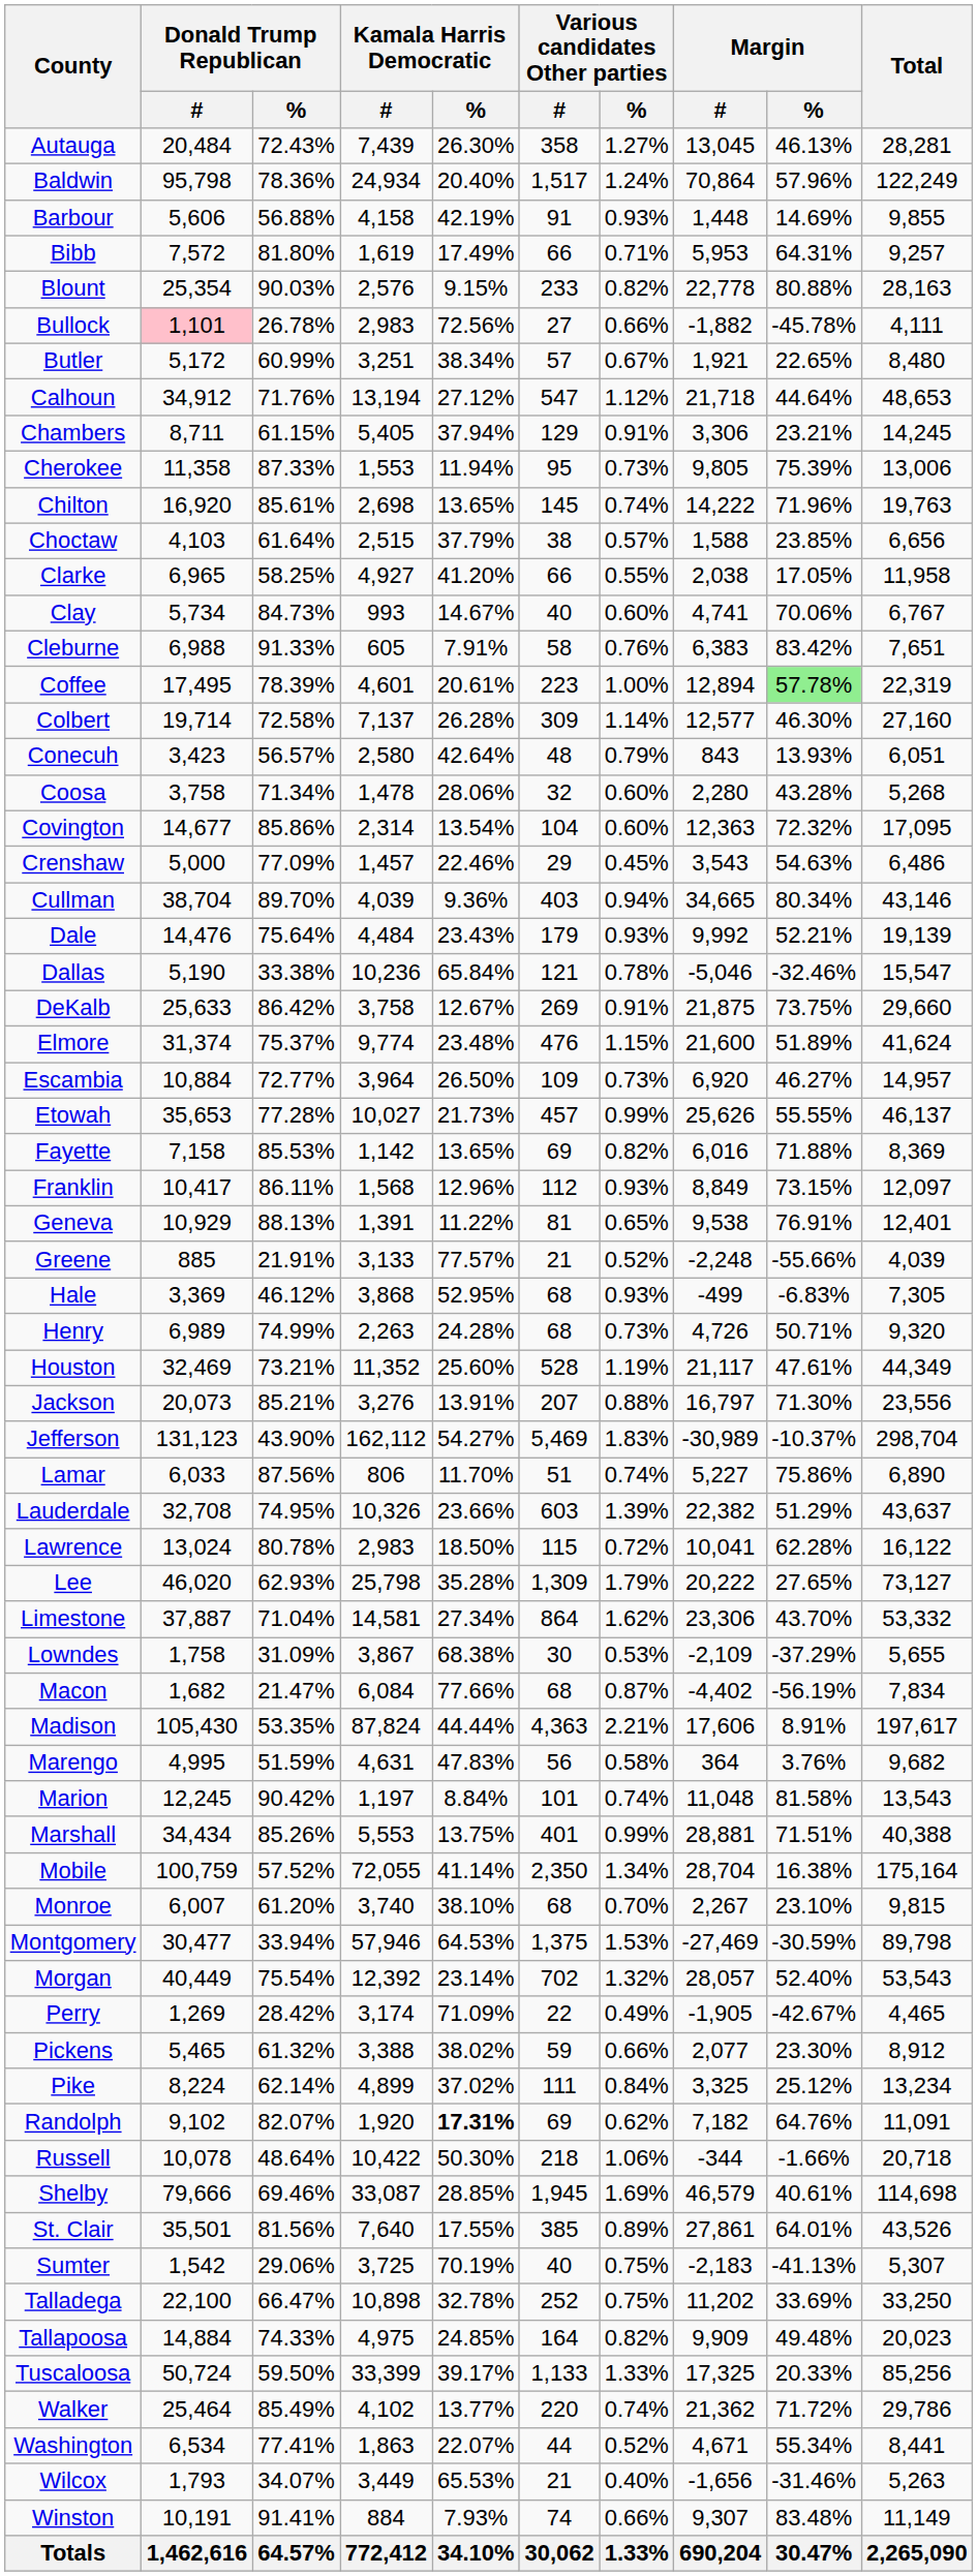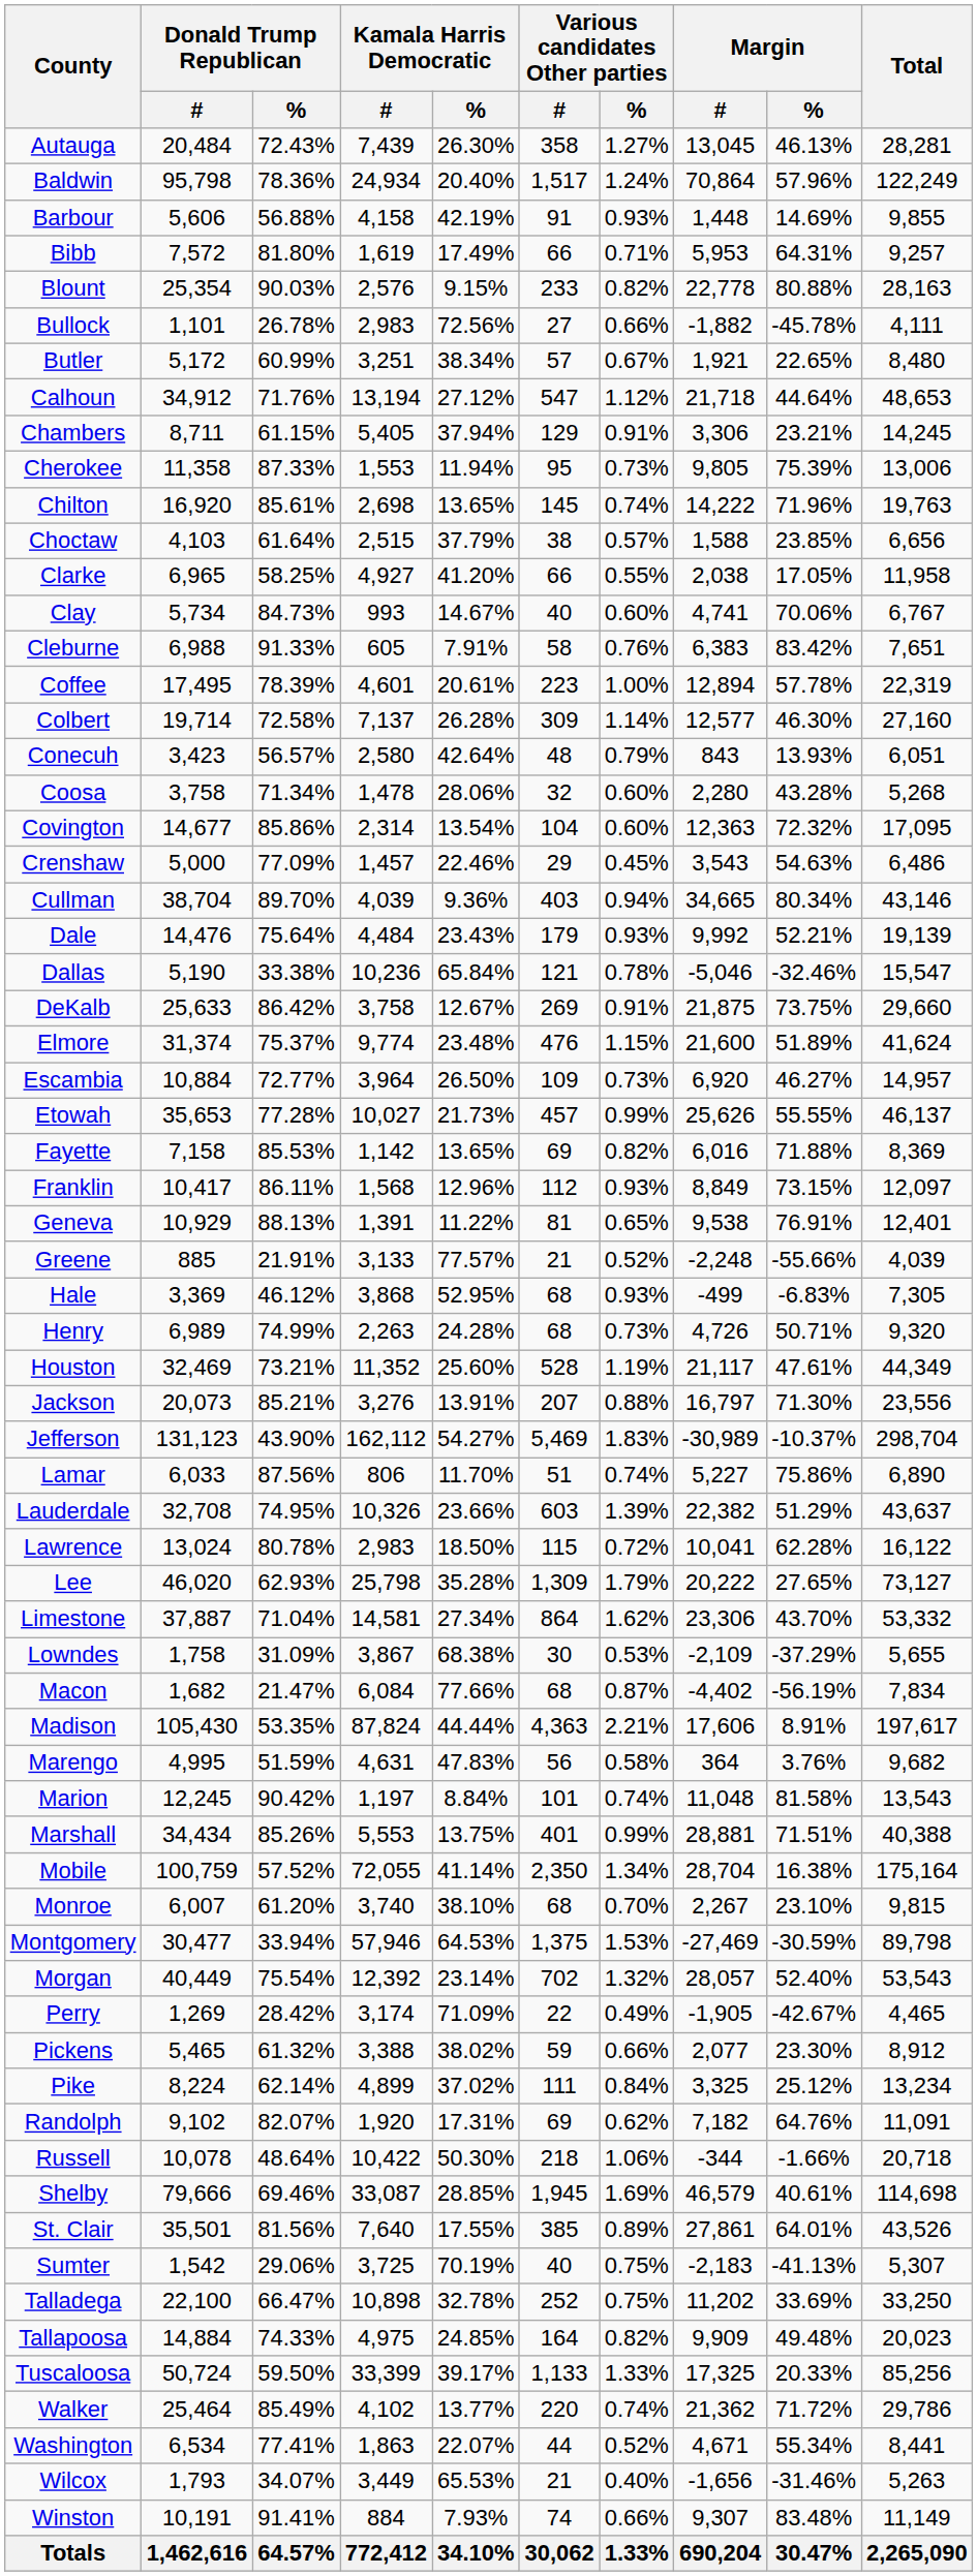Bullock | Donald Trump Republican / #: pink background -> no background
Coffee | Margin / %: lightgreen background -> no background
Randolph | Kamala Harris Democratic / %: bold -> normal
